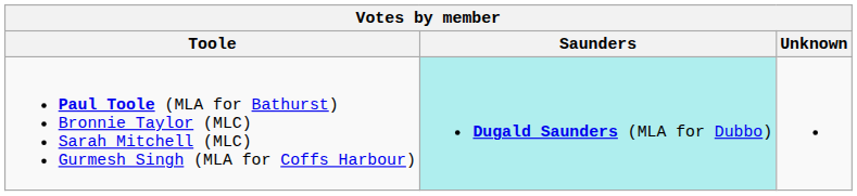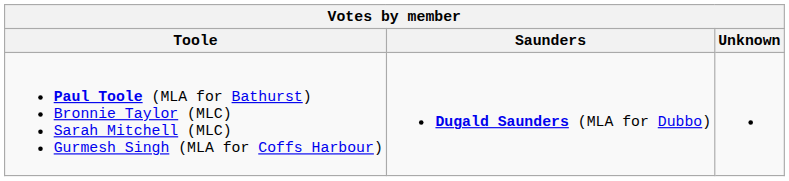row 3 | Saunders: paleturquoise background -> no background
